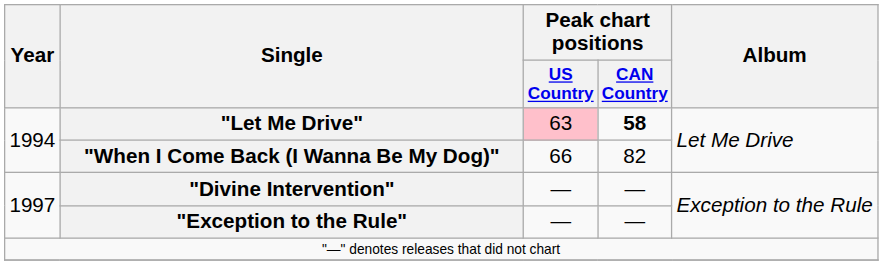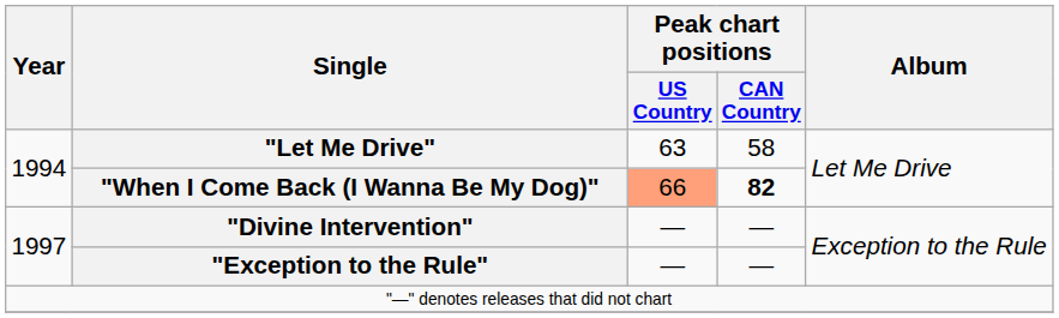"Let Me Drive" | Peak chart positions / US Country: pink background -> no background
"Let Me Drive" | Peak chart positions / CAN Country: bold -> normal
"When I Come Back (I Wanna Be My Dog)" | Peak chart positions / US Country: no background -> lightsalmon background
"When I Come Back (I Wanna Be My Dog)" | Peak chart positions / CAN Country: normal -> bold
